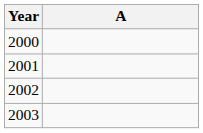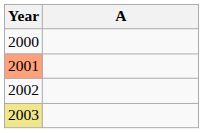2001 | Year: no background -> lightsalmon background
2003 | Year: no background -> khaki background
